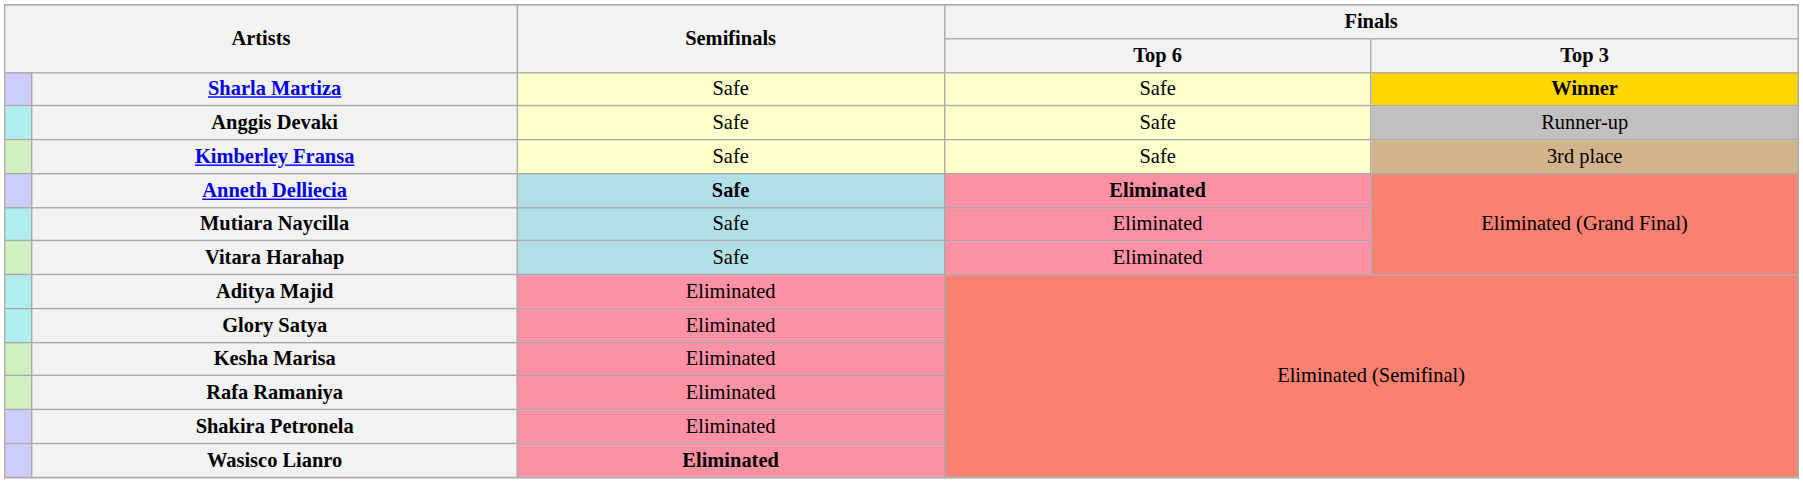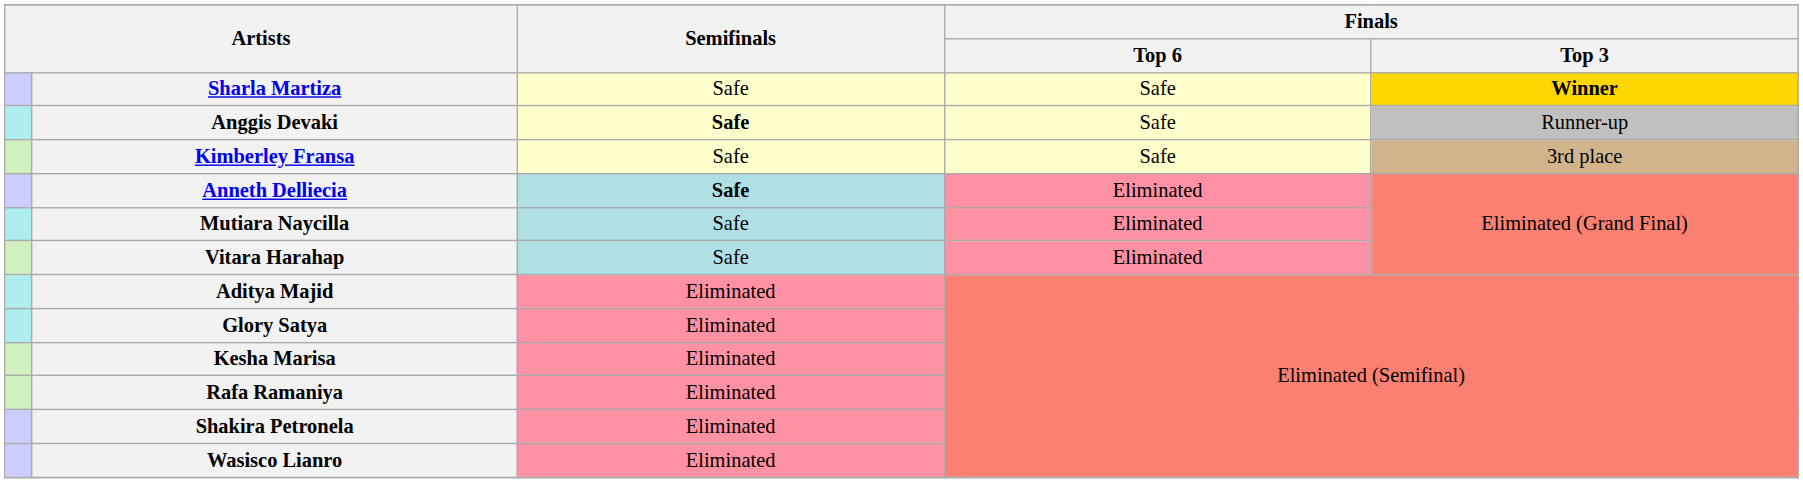Anggis Devaki | Semifinals: normal -> bold
Anneth Delliecia | Finals / Top 6: bold -> normal
Wasisco Lianro | Semifinals: bold -> normal
